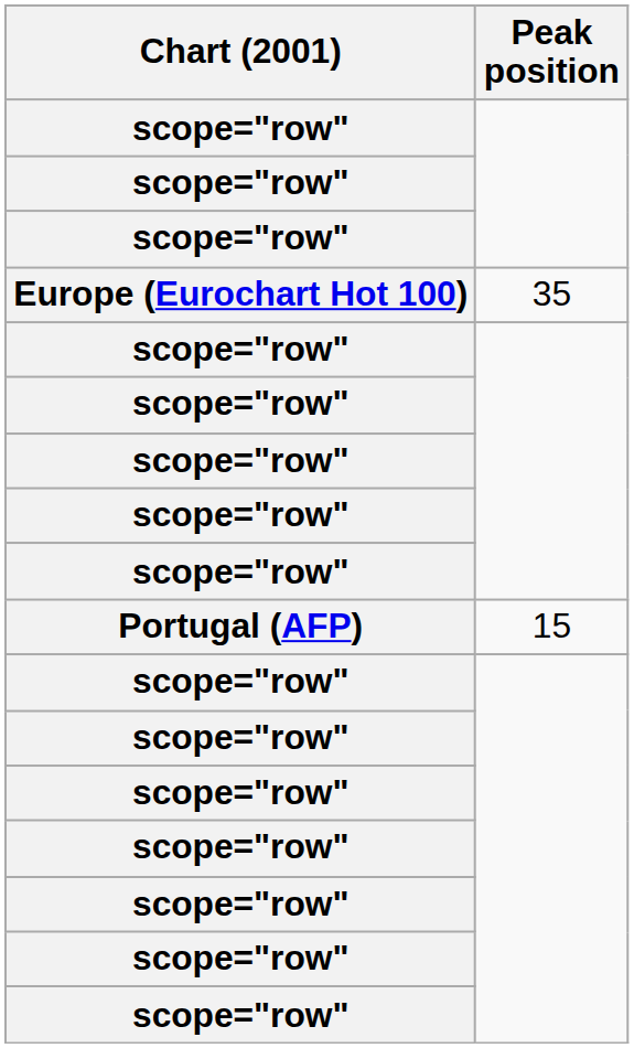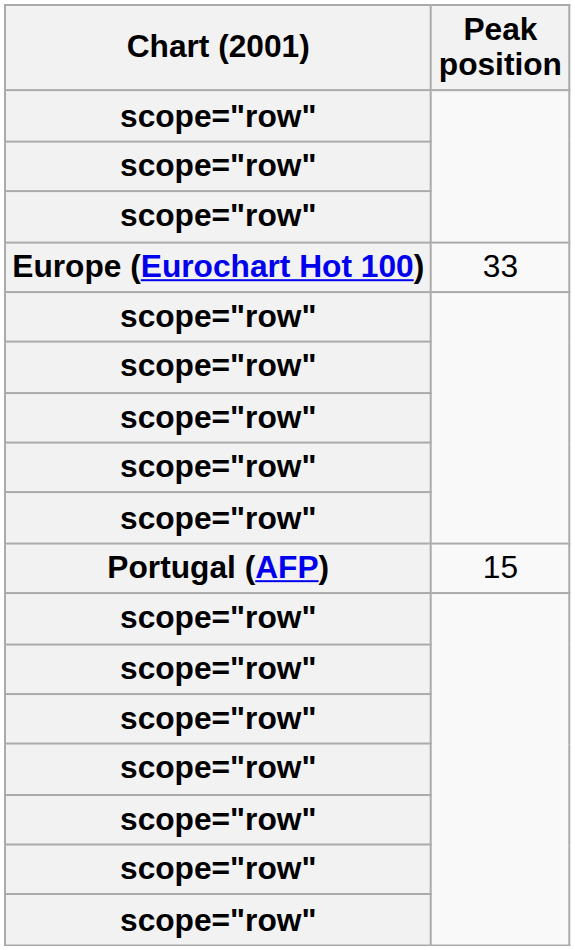Europe (Eurochart Hot 100) | Peak position: 35 -> 33
